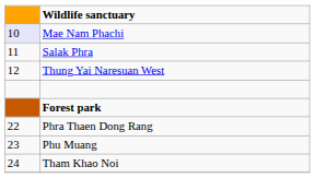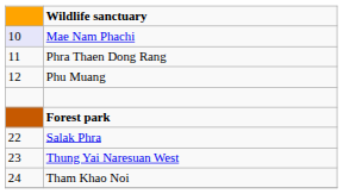row 3 | Wildlife sanctuary: Salak Phra -> Phra Thaen Dong Rang
row 4 | Wildlife sanctuary: Thung Yai Naresuan West -> Phu Muang
row 7 | Wildlife sanctuary: Phra Thaen Dong Rang -> Salak Phra
row 8 | Wildlife sanctuary: Phu Muang -> Thung Yai Naresuan West
